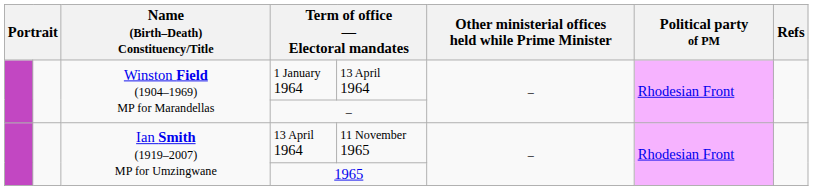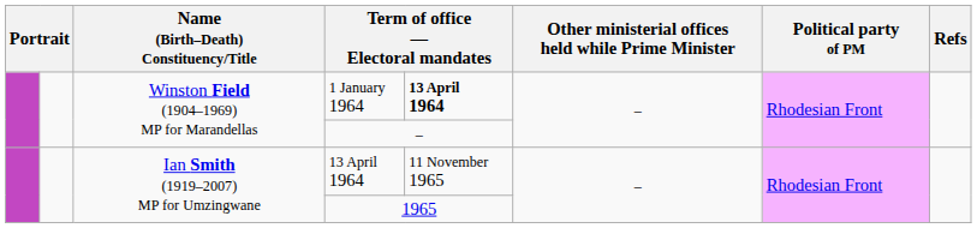1 January 1964 | column 5: normal -> bold
